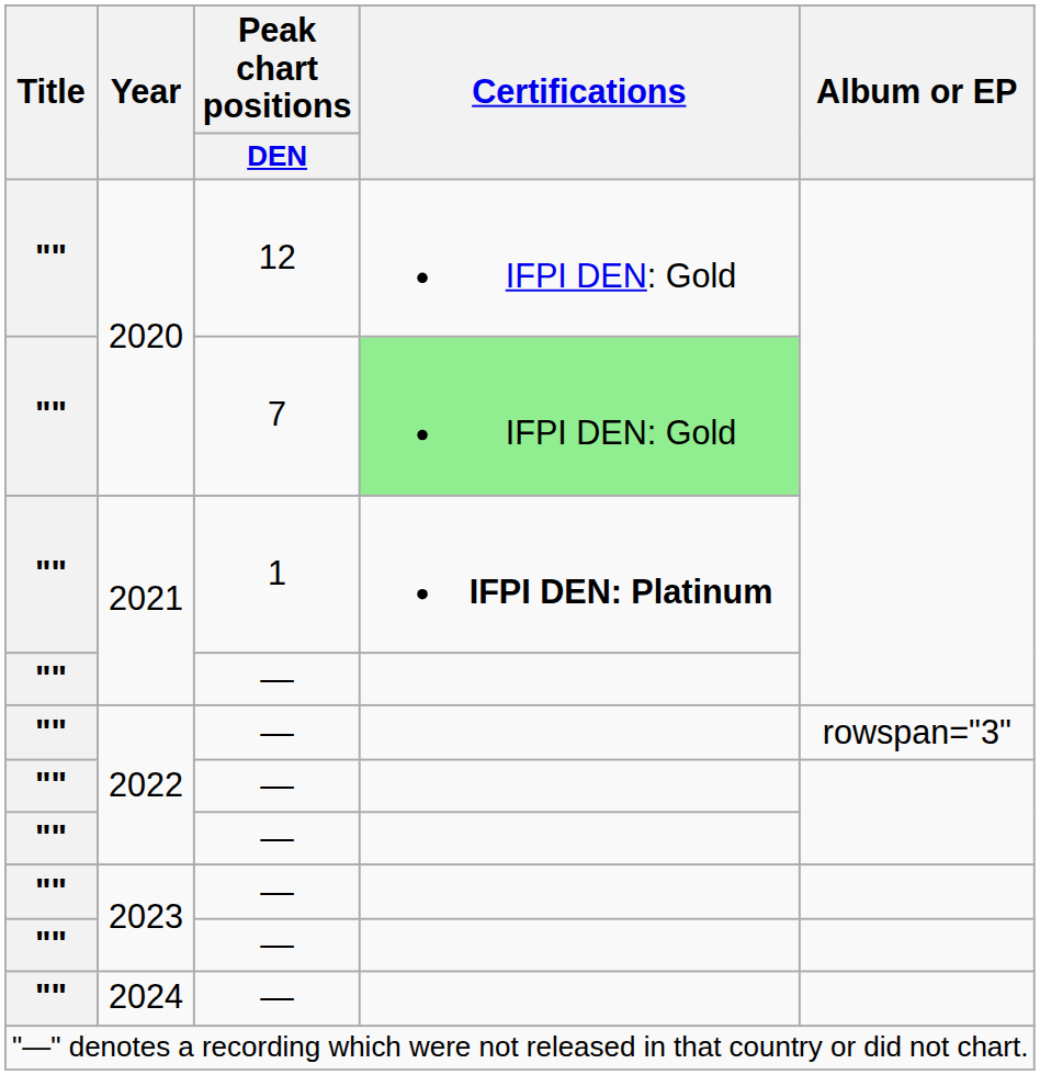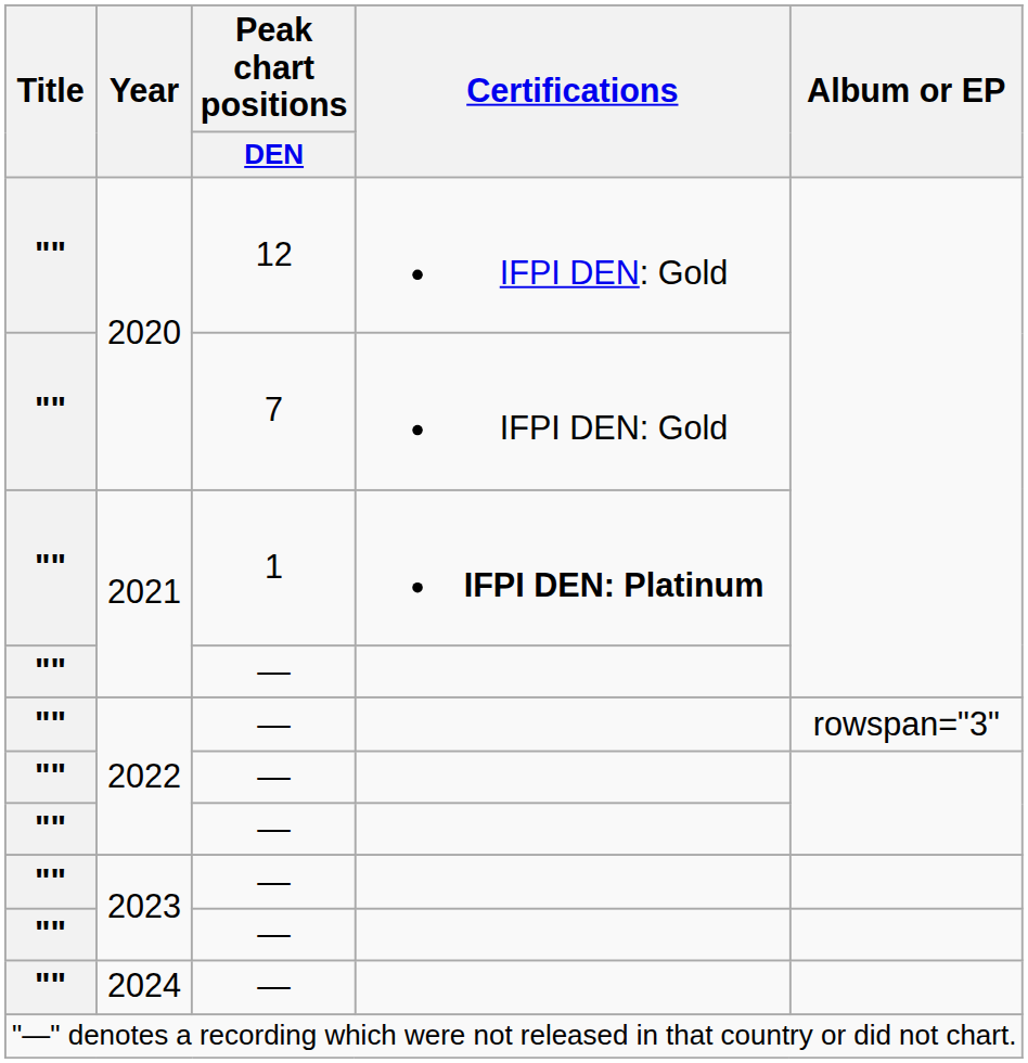2020 / 7 | Certifications: lightgreen background -> no background
